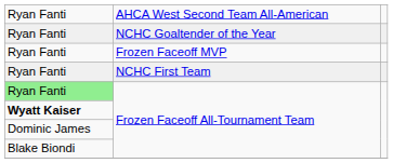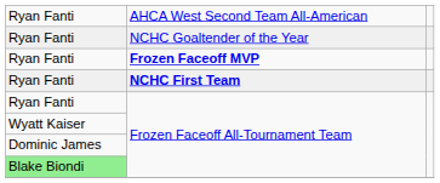Ryan Fanti / Frozen Faceoff MVP | column 2: normal -> bold
Ryan Fanti / NCHC First Team | column 2: normal -> bold
Ryan Fanti / Frozen Faceoff All-Tournament Team | column 1: lightgreen background -> no background
Wyatt Kaiser | column 1: bold -> normal
Blake Biondi | column 1: no background -> lightgreen background
